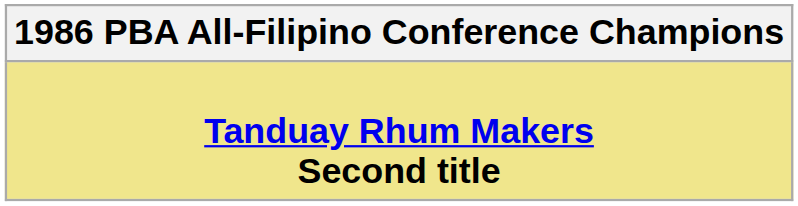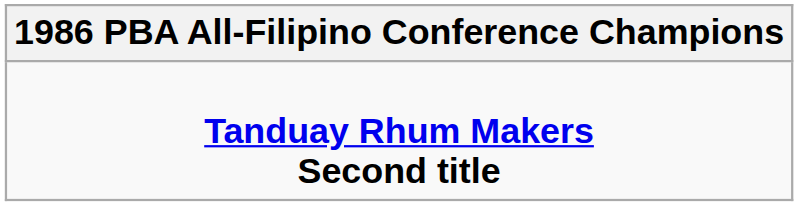row 2 | column 1: khaki background -> no background
